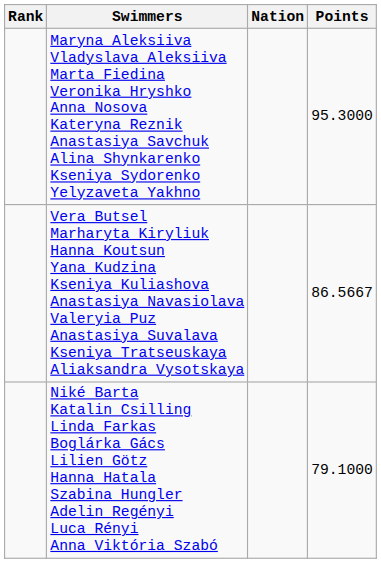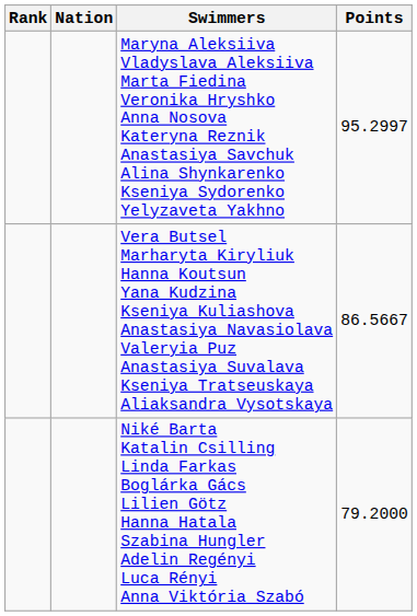columns swapped: Nation <-> Swimmers
row 2 | Points: 95.3000 -> 95.2997
row 4 | Points: 79.1000 -> 79.2000
